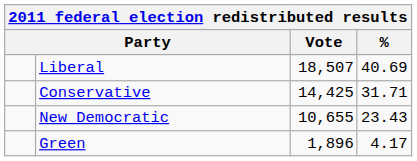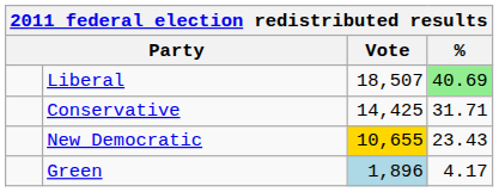Liberal | %: no background -> lightgreen background
New Democratic | Vote: no background -> gold background
Green | Vote: no background -> lightblue background
